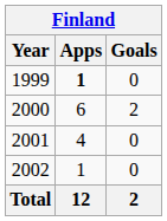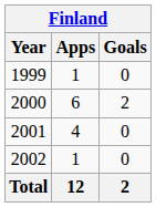1999 | Apps: bold -> normal
